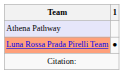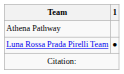Athena Pathway | Team: lavender background -> no background
Luna Rossa Prada Pirelli Team | Team: lightsalmon background -> no background
